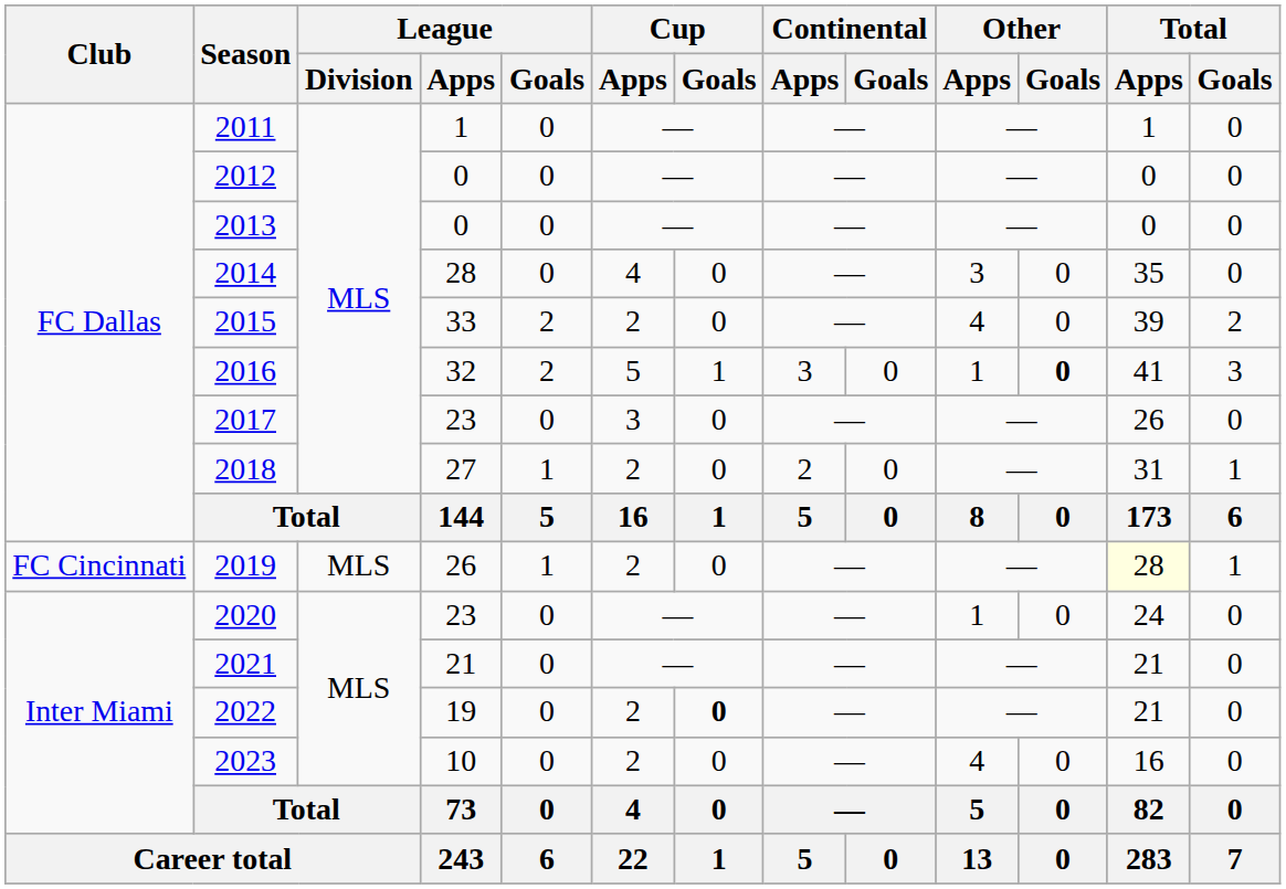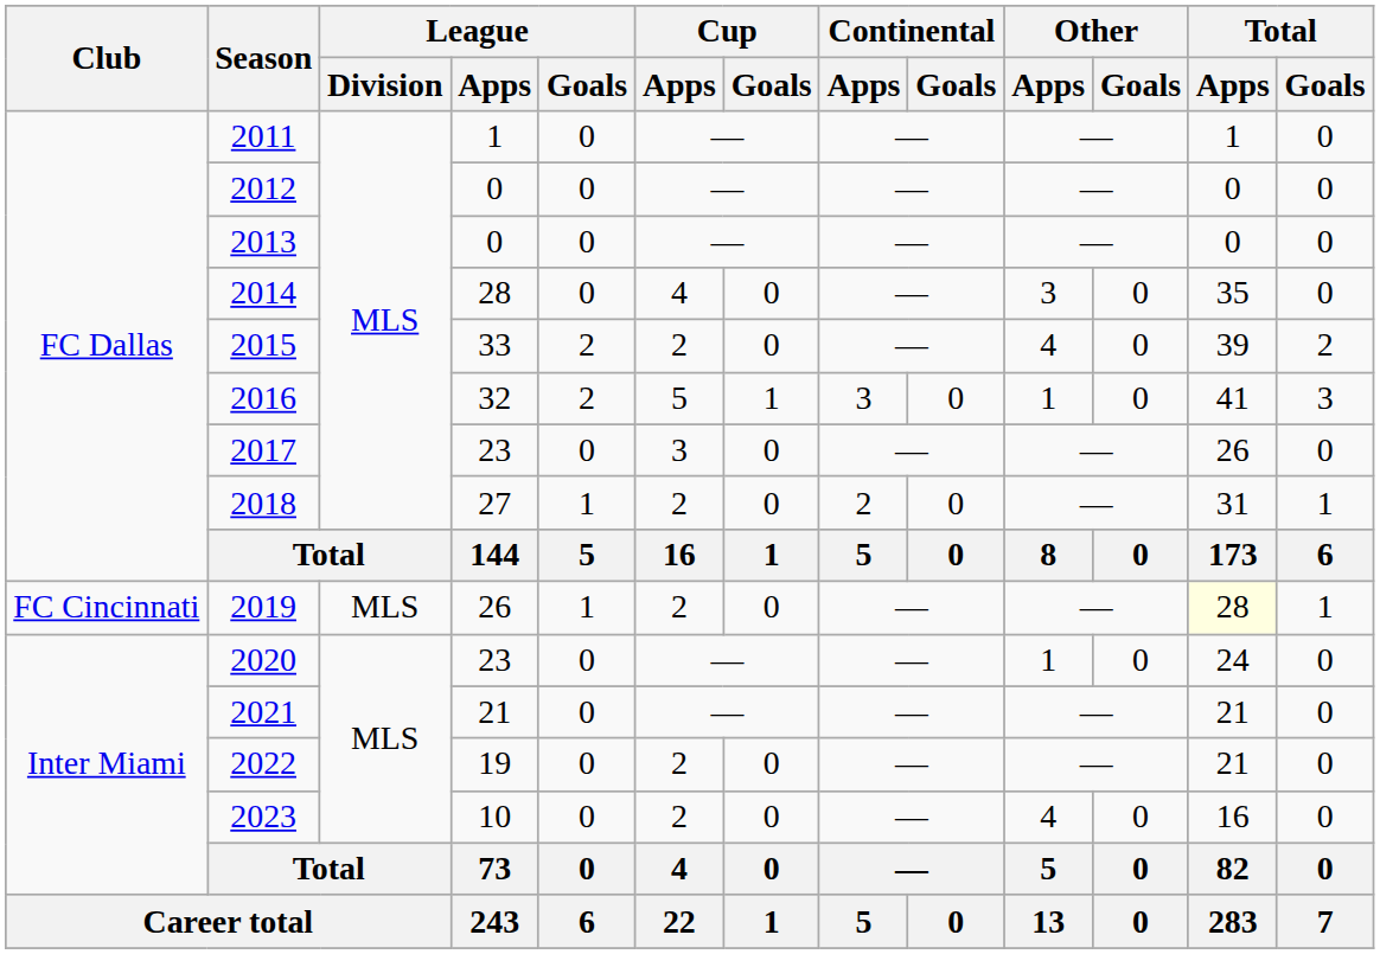2016 | Other / Goals: bold -> normal
2022 | Cup / Goals: bold -> normal
